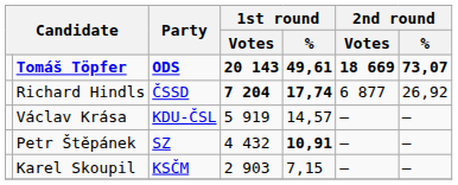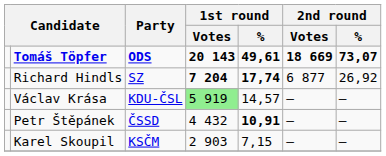Richard Hindls | Party: ČSSD -> SZ
Václav Krása | 1st round / Votes: no background -> lightgreen background
Petr Štěpánek | Party: SZ -> ČSSD
